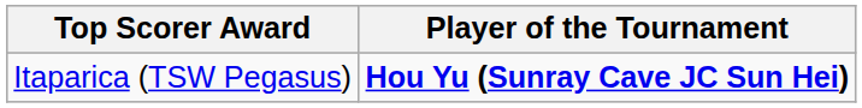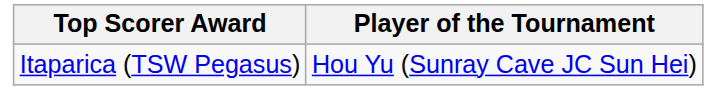Itaparica (TSW Pegasus) | Player of the Tournament: bold -> normal
